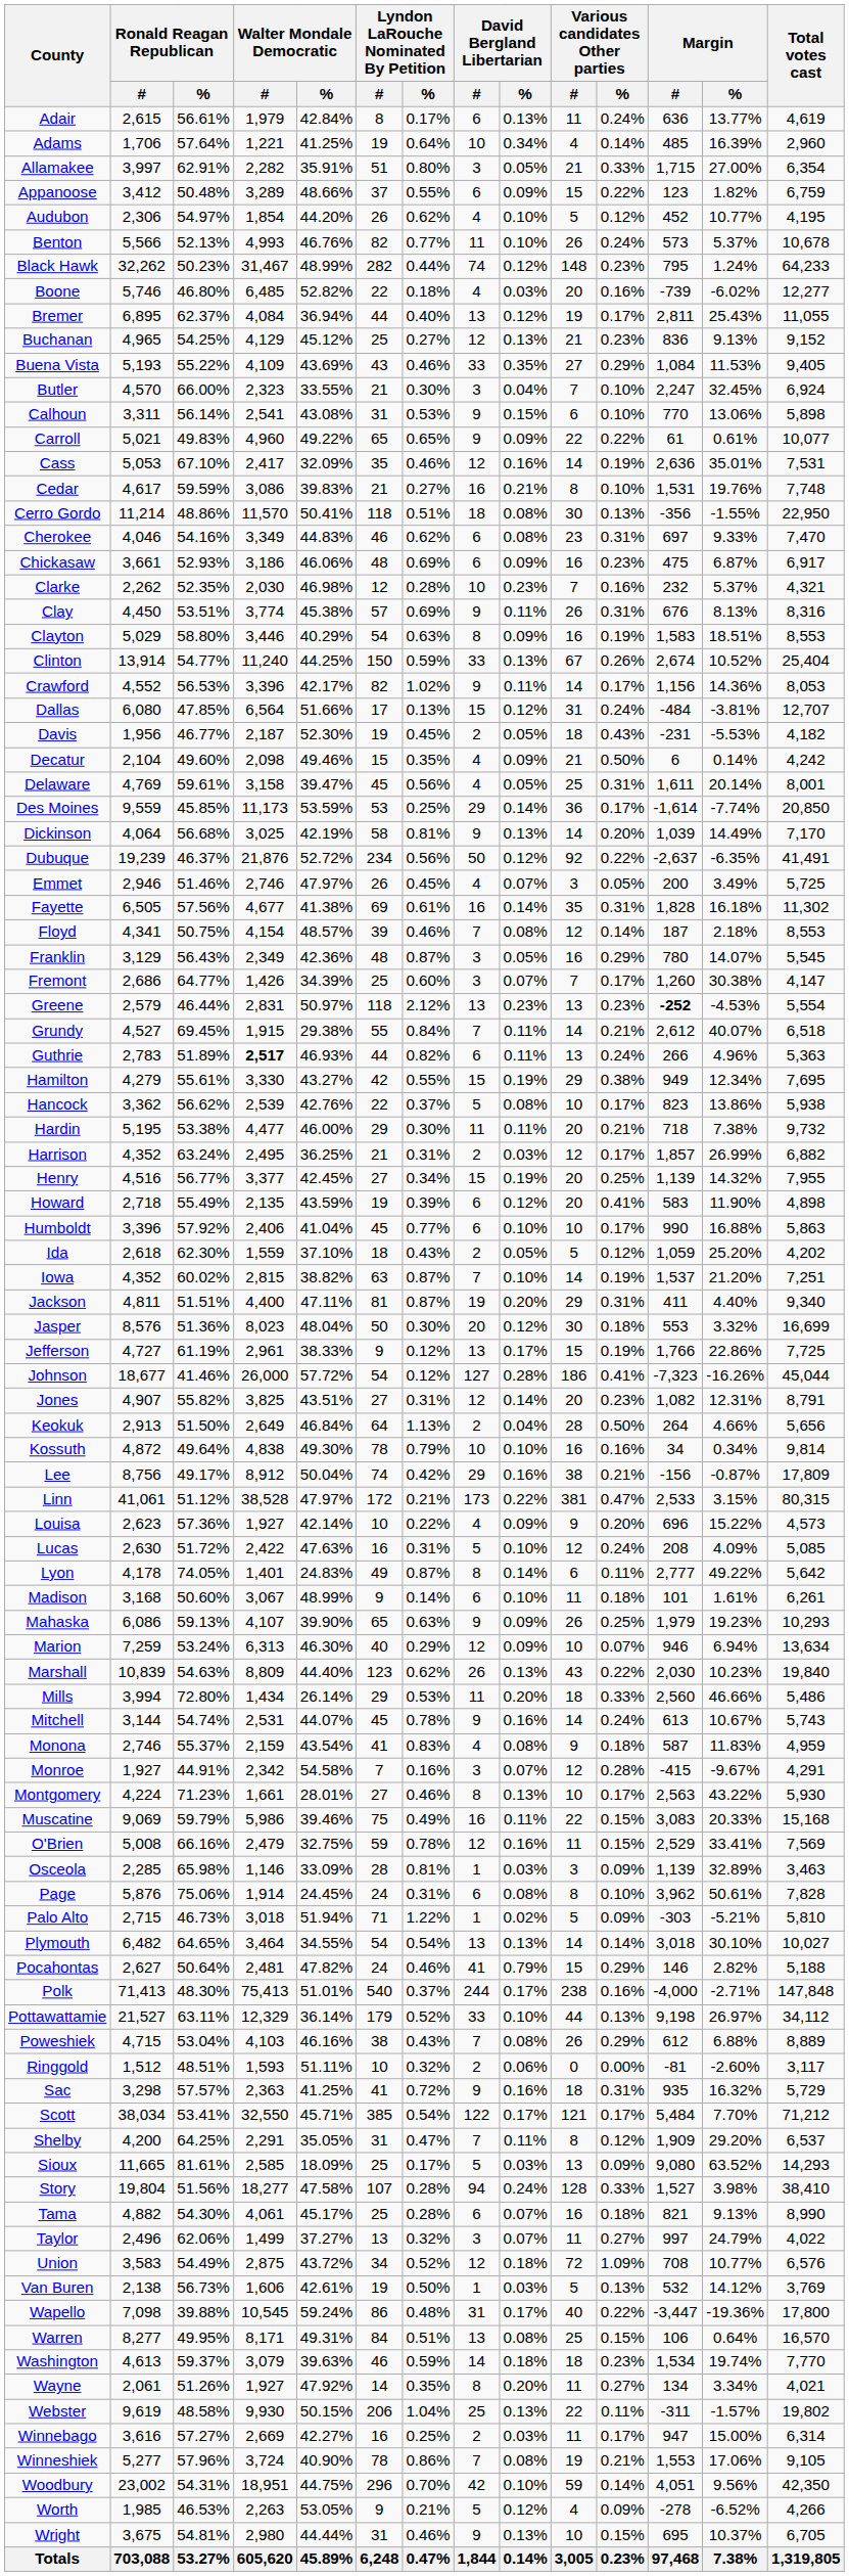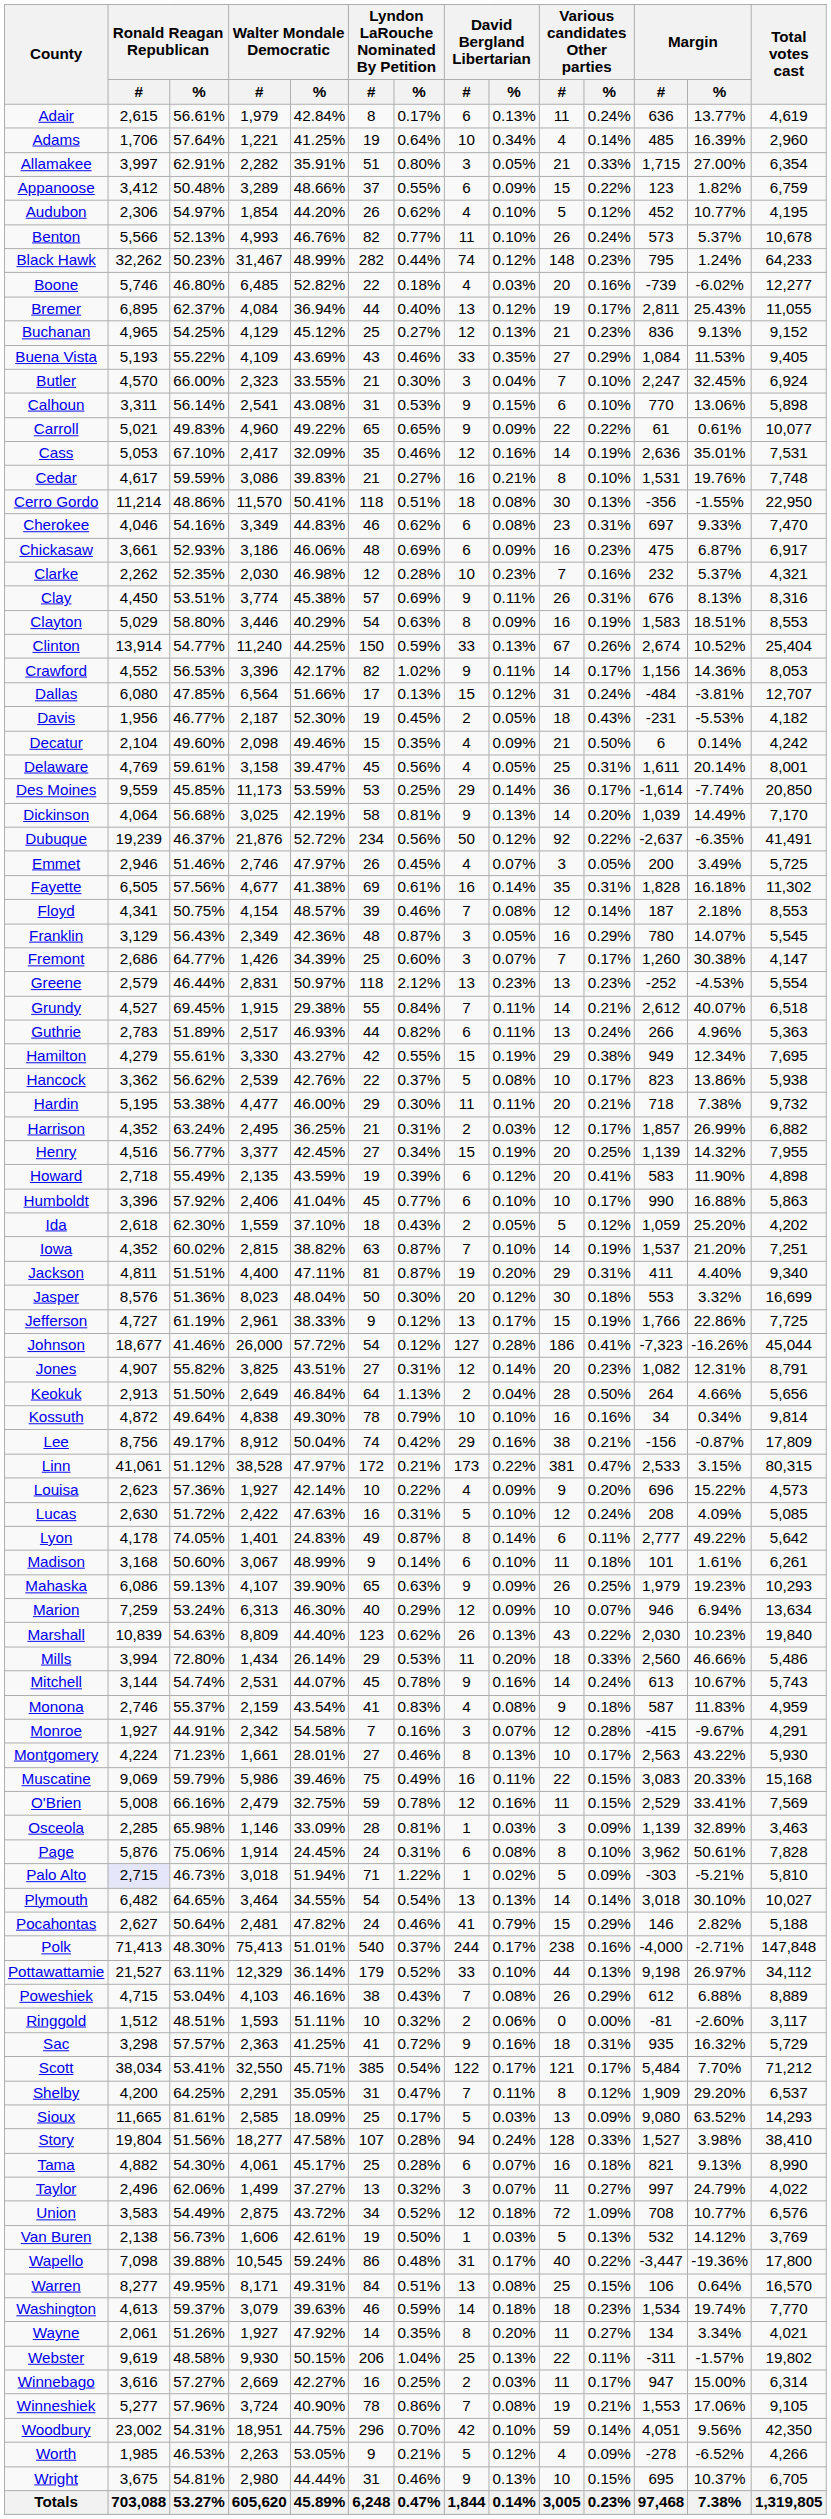Greene | Margin / #: bold -> normal
Guthrie | Walter Mondale Democratic / #: bold -> normal
Palo Alto | Ronald Reagan Republican / #: no background -> lavender background
